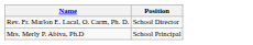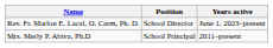+ column: Years active | June 1, 2023–present | 2011–present
